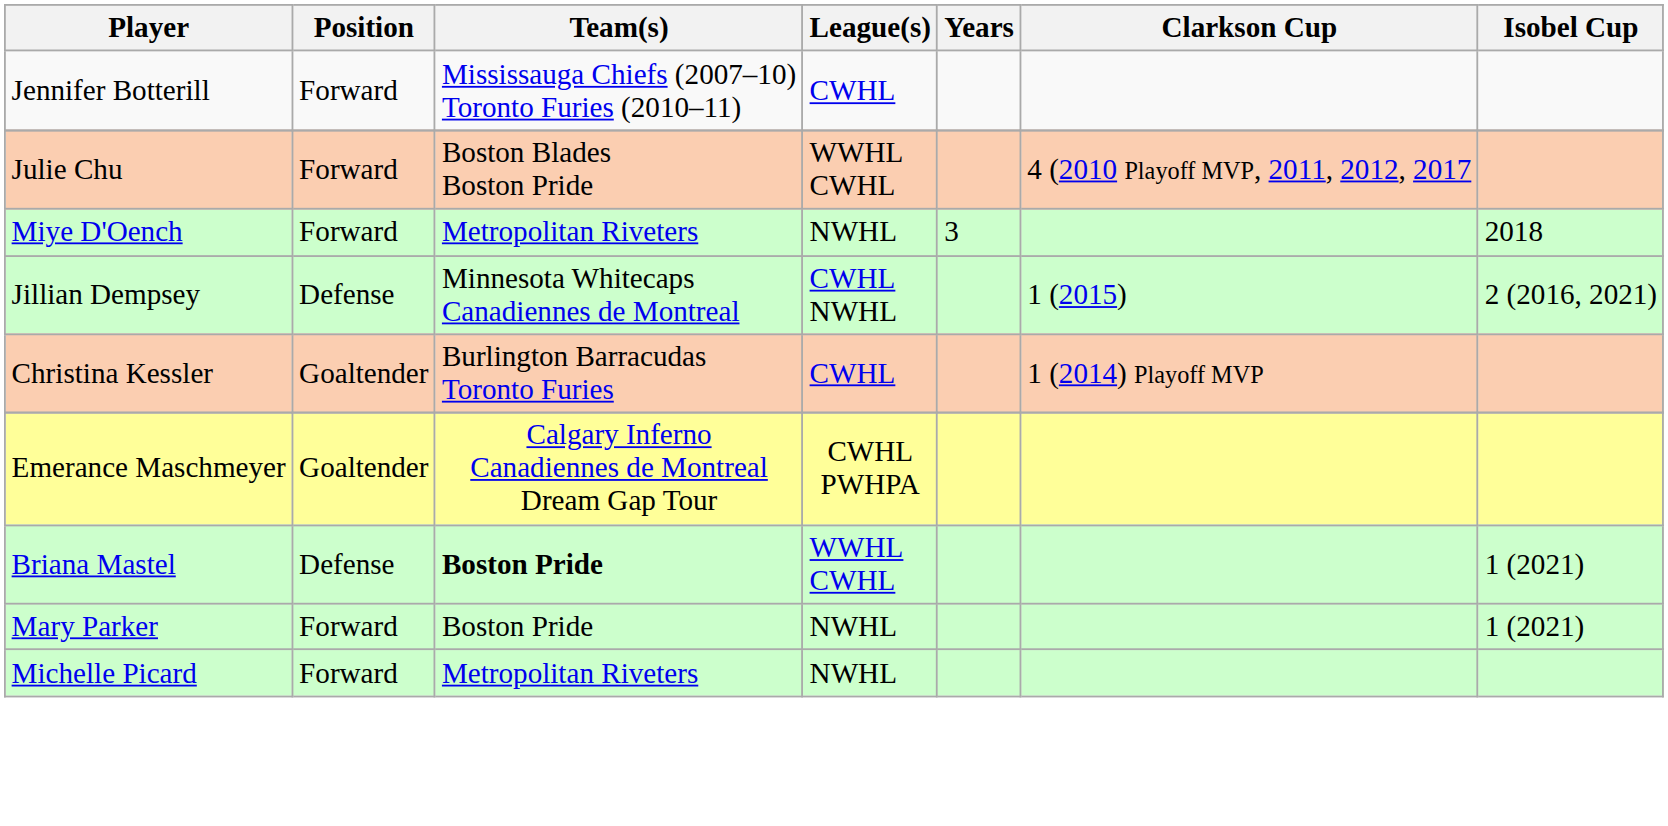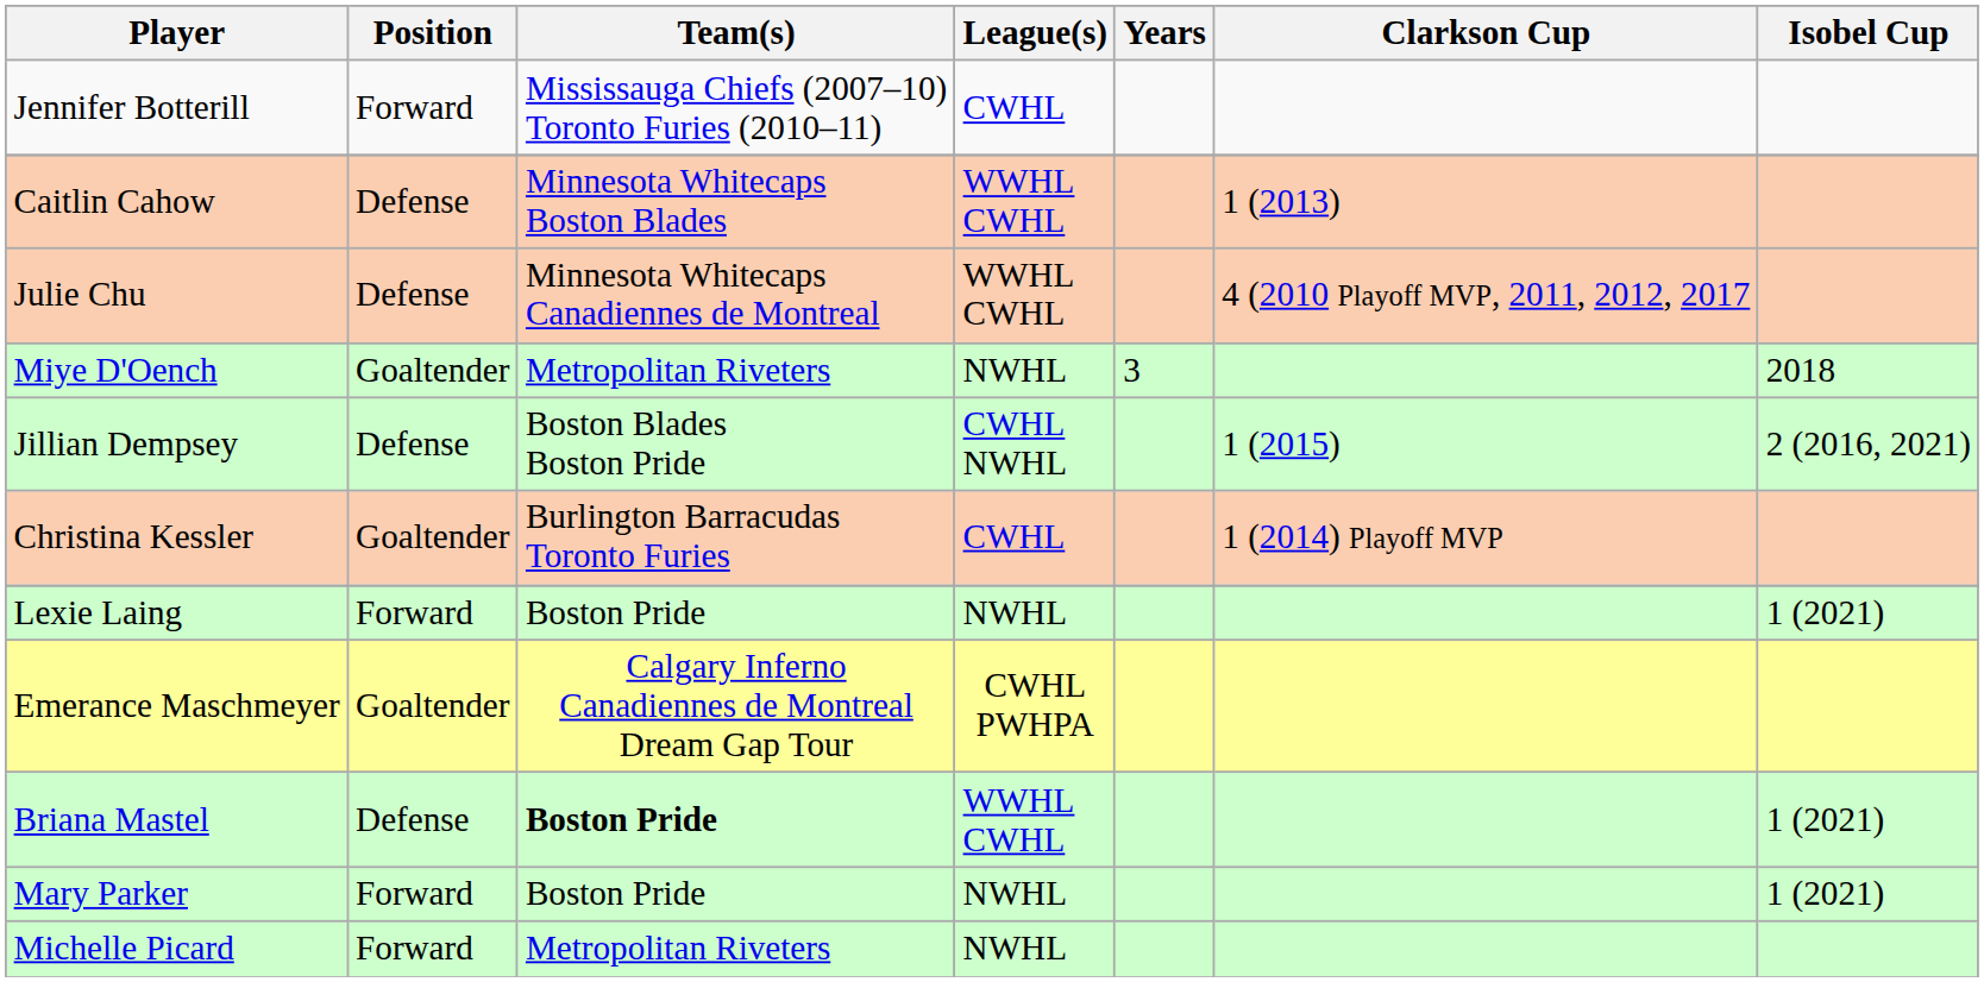+ row: Caitlin Cahow | Defense | Minnesota Whitecaps Boston Blades | WWHL CWHL | 1 (2013)
Julie Chu | Position: Forward -> Defense
Julie Chu | Team(s): Boston Blades Boston Pride -> Minnesota Whitecaps Canadiennes de Montreal
Miye D'Oench | Position: Forward -> Goaltender
Jillian Dempsey | Team(s): Minnesota Whitecaps Canadiennes de Montreal -> Boston Blades Boston Pride
+ row: Lexie Laing | Forward | Boston Pride | NWHL | 1 (2021)
